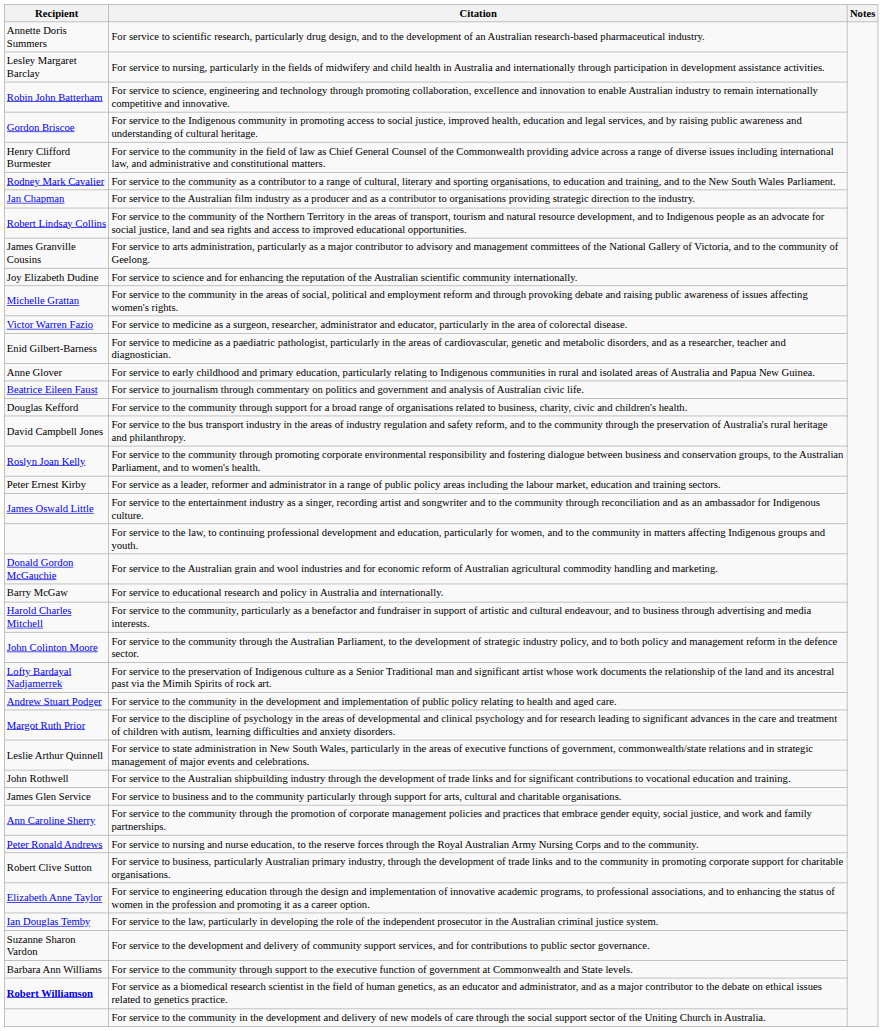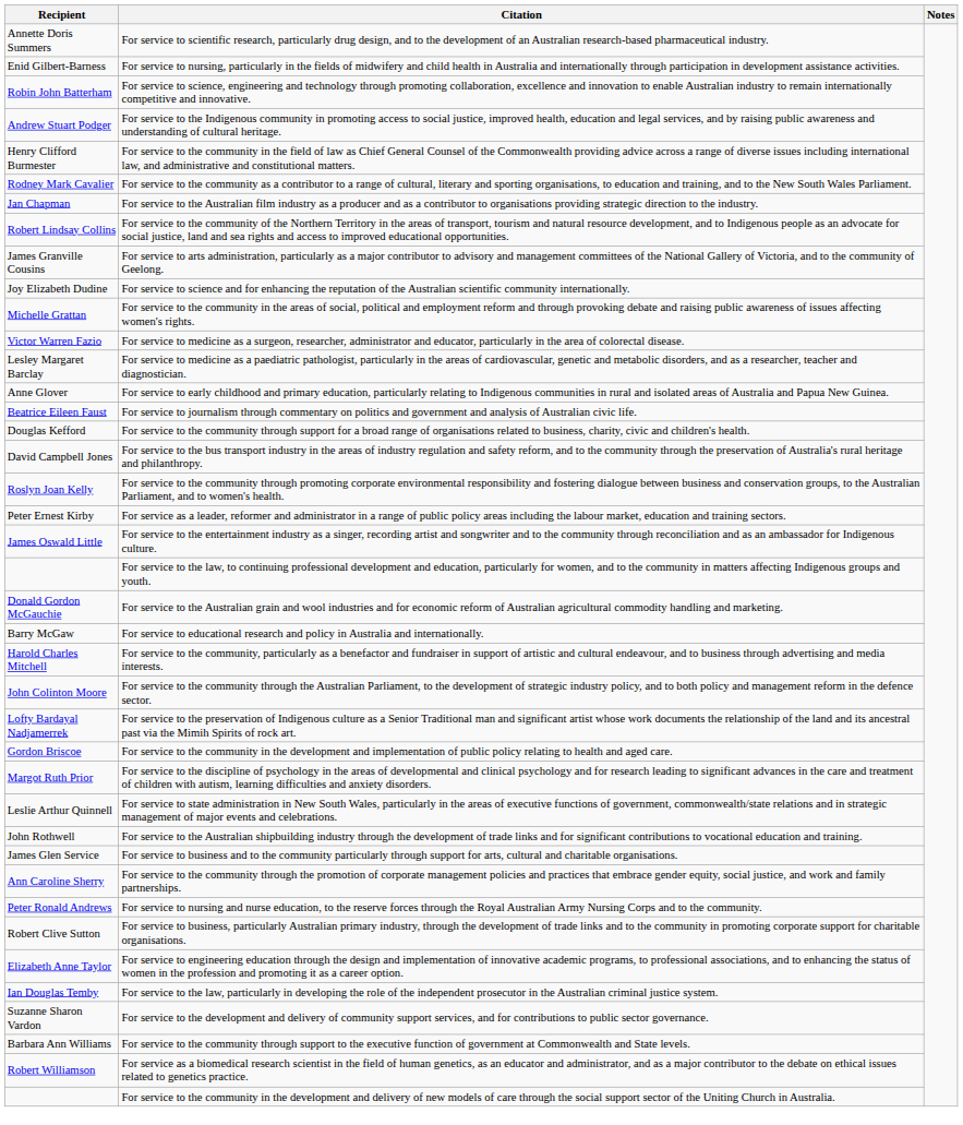row 3 | Recipient: Lesley Margaret Barclay -> Enid Gilbert-Barness
row 5 | Recipient: Gordon Briscoe -> Andrew Stuart Podger
row 14 | Recipient: Enid Gilbert-Barness -> Lesley Margaret Barclay
row 28 | Recipient: Andrew Stuart Podger -> Gordon Briscoe
row 40 | Recipient: bold -> normal
